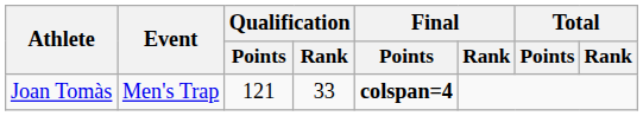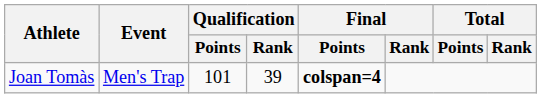Joan Tomàs | Qualification / Points: 121 -> 101
Joan Tomàs | Qualification / Rank: 33 -> 39
